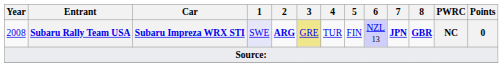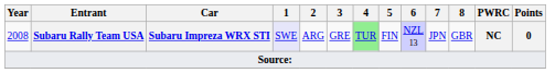2008 | 2: bold -> normal
2008 | 3: khaki background -> no background
2008 | 4: no background -> lightgreen background
2008 | 7: bold -> normal
2008 | 8: bold -> normal
